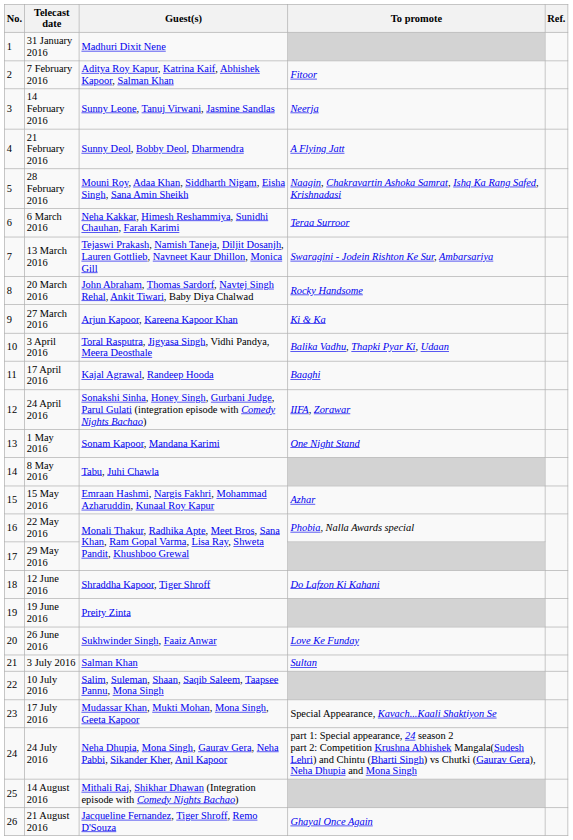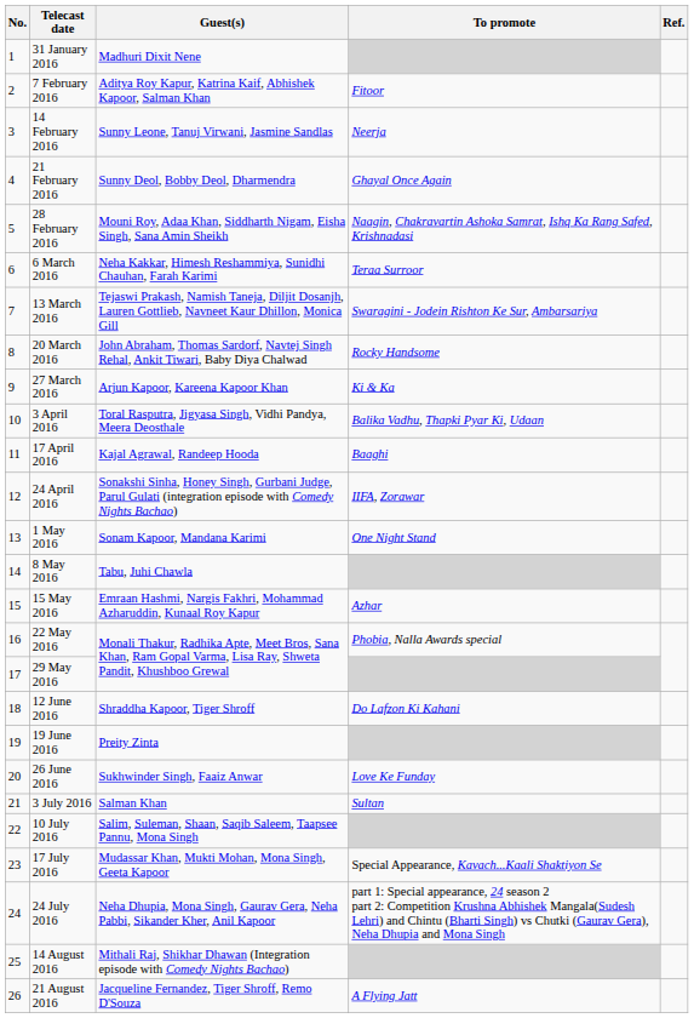21 February 2016 | To promote: A Flying Jatt -> Ghayal Once Again
21 August 2016 | To promote: Ghayal Once Again -> A Flying Jatt
